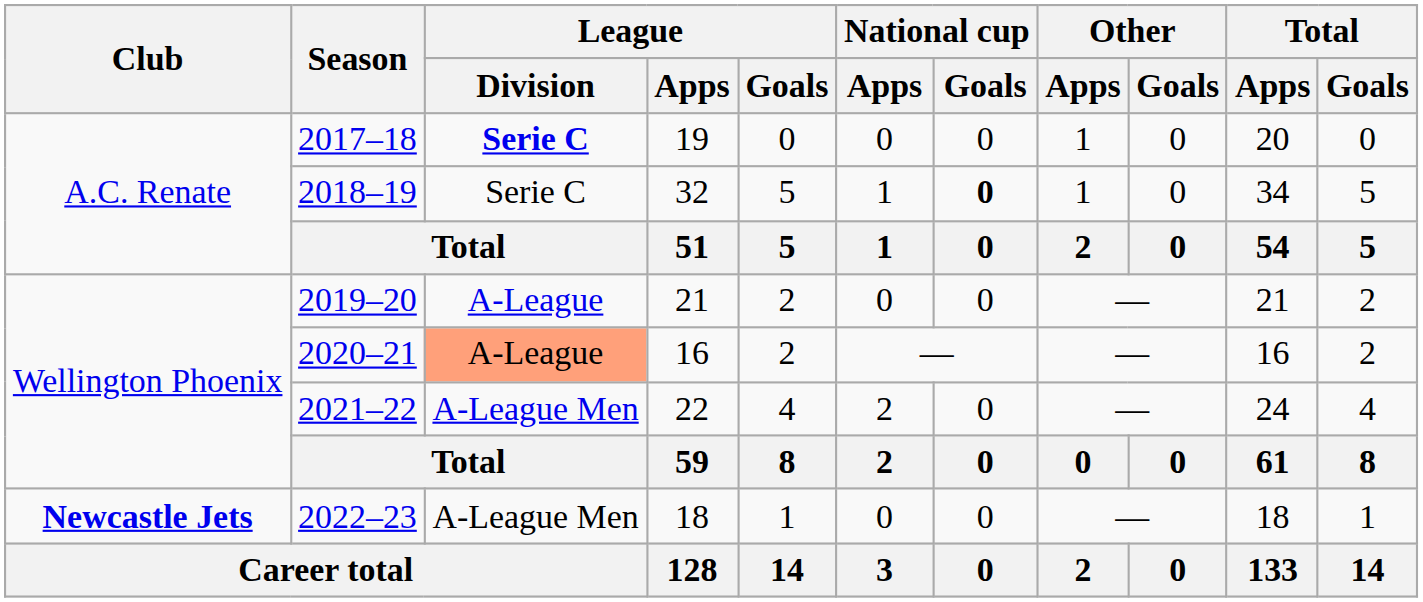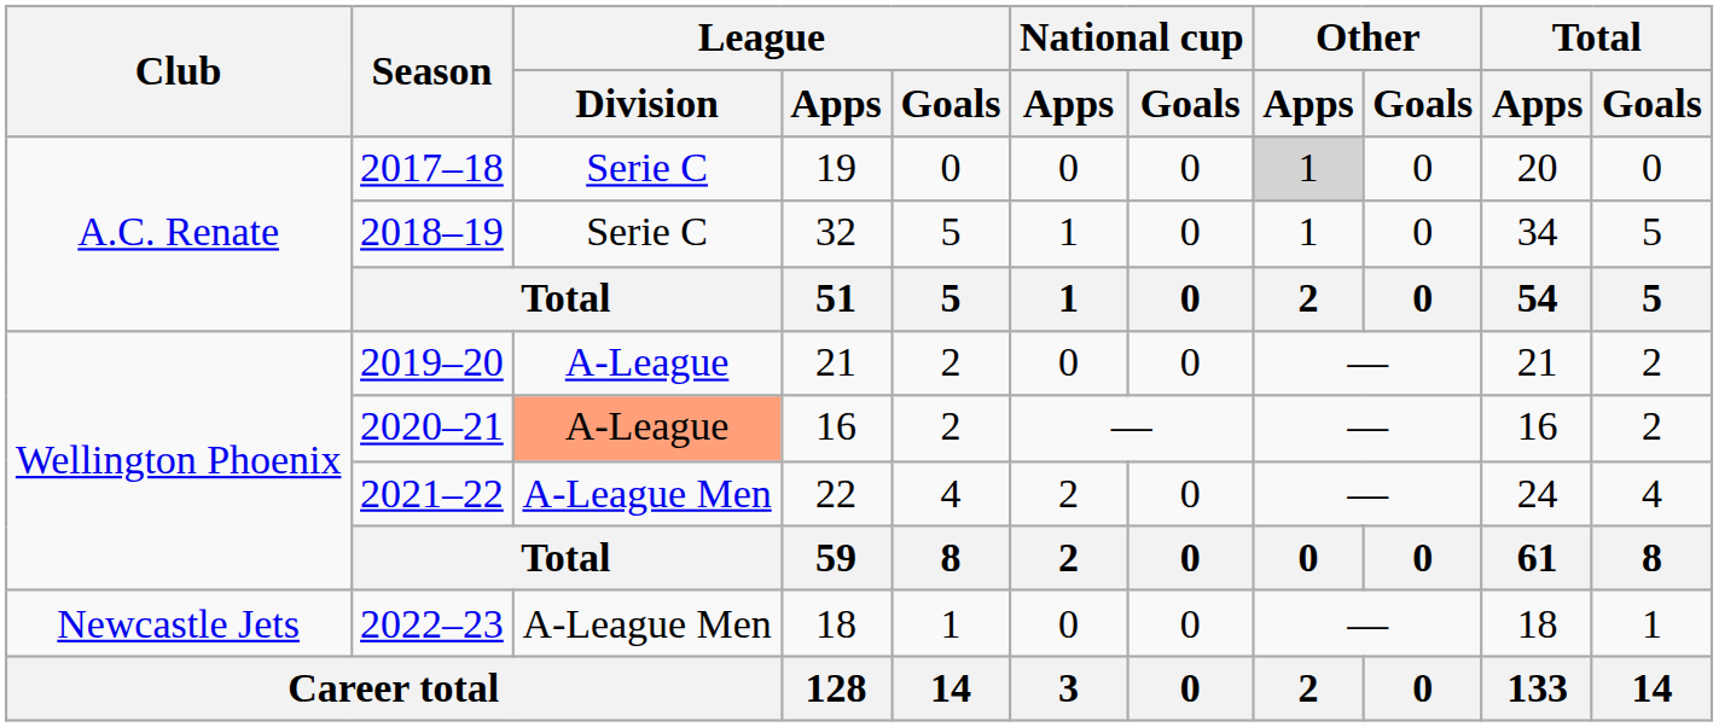2017–18 | League / Division: bold -> normal
2017–18 | Other / Apps: no background -> lightgrey background
2018–19 | National cup / Goals: bold -> normal
2022–23 | Club: bold -> normal
